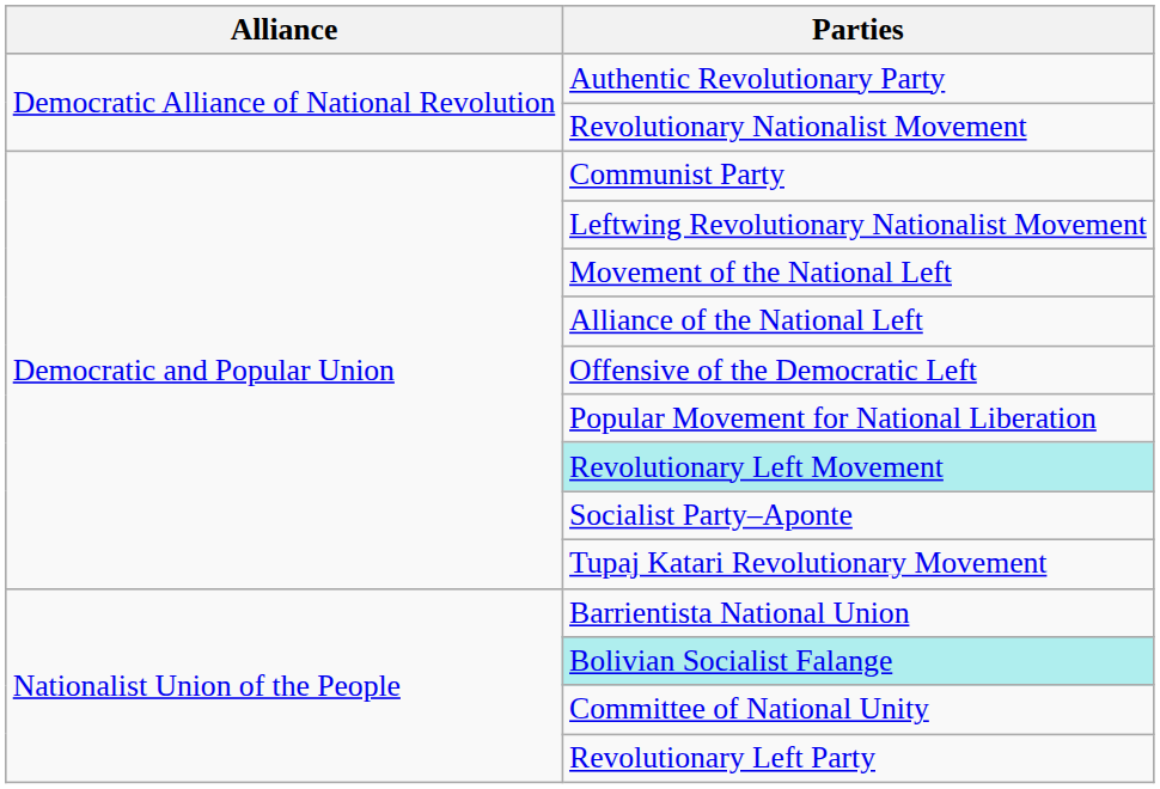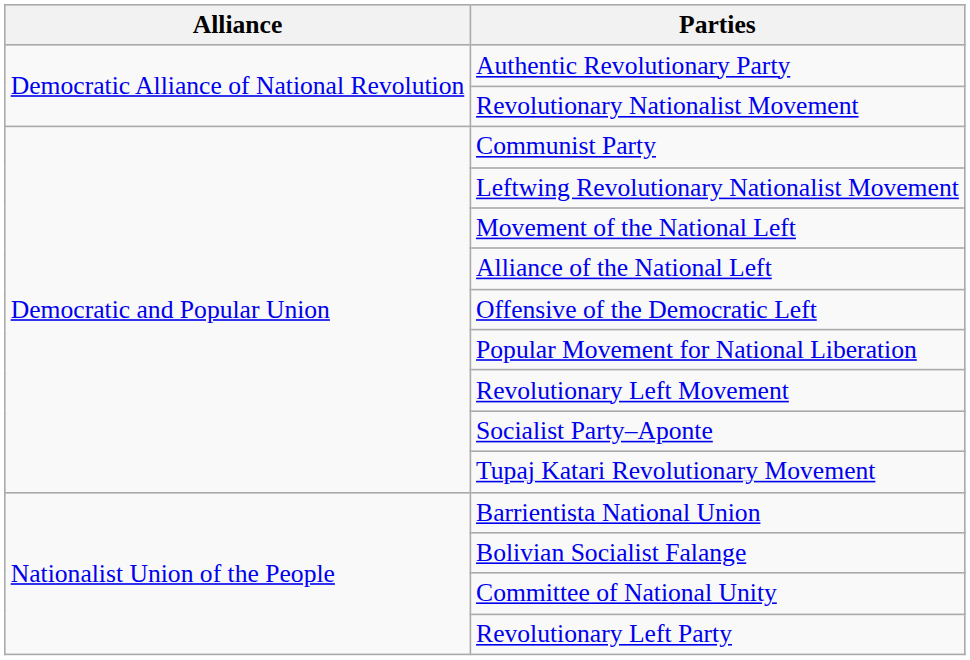Revolutionary Left Movement | Parties: paleturquoise background -> no background
Bolivian Socialist Falange | Parties: paleturquoise background -> no background
